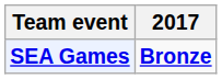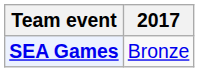SEA Games | 2017: bold -> normal
